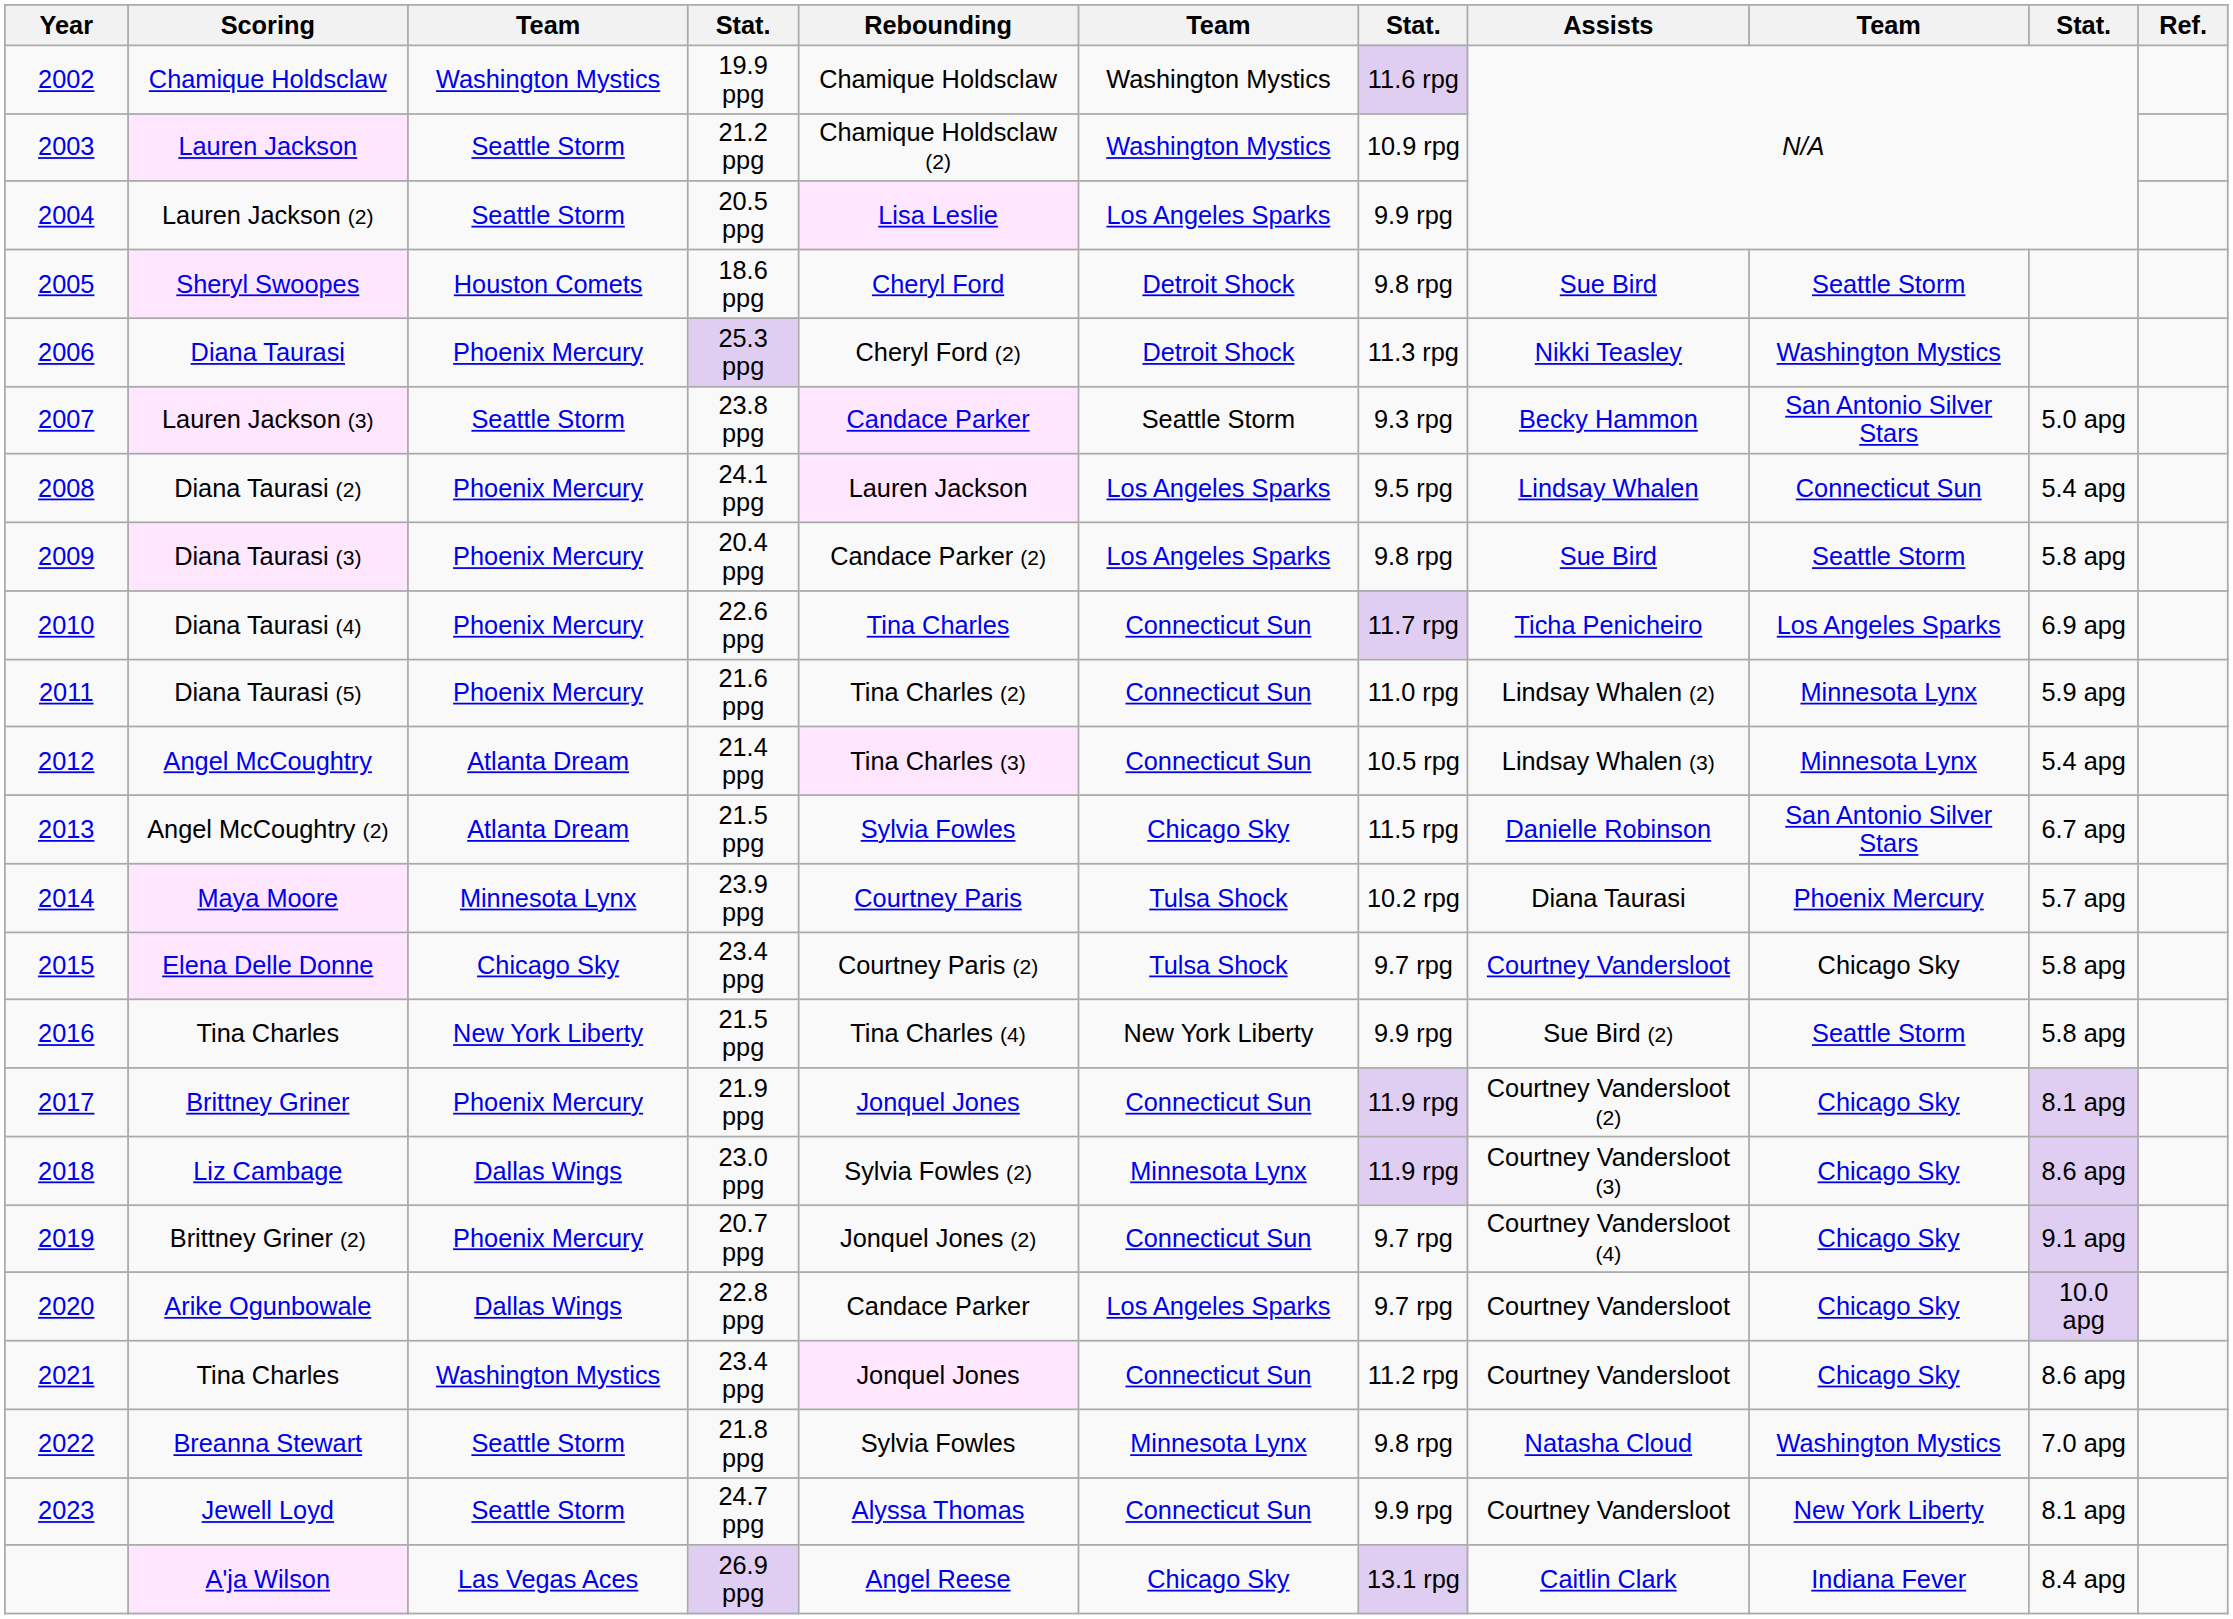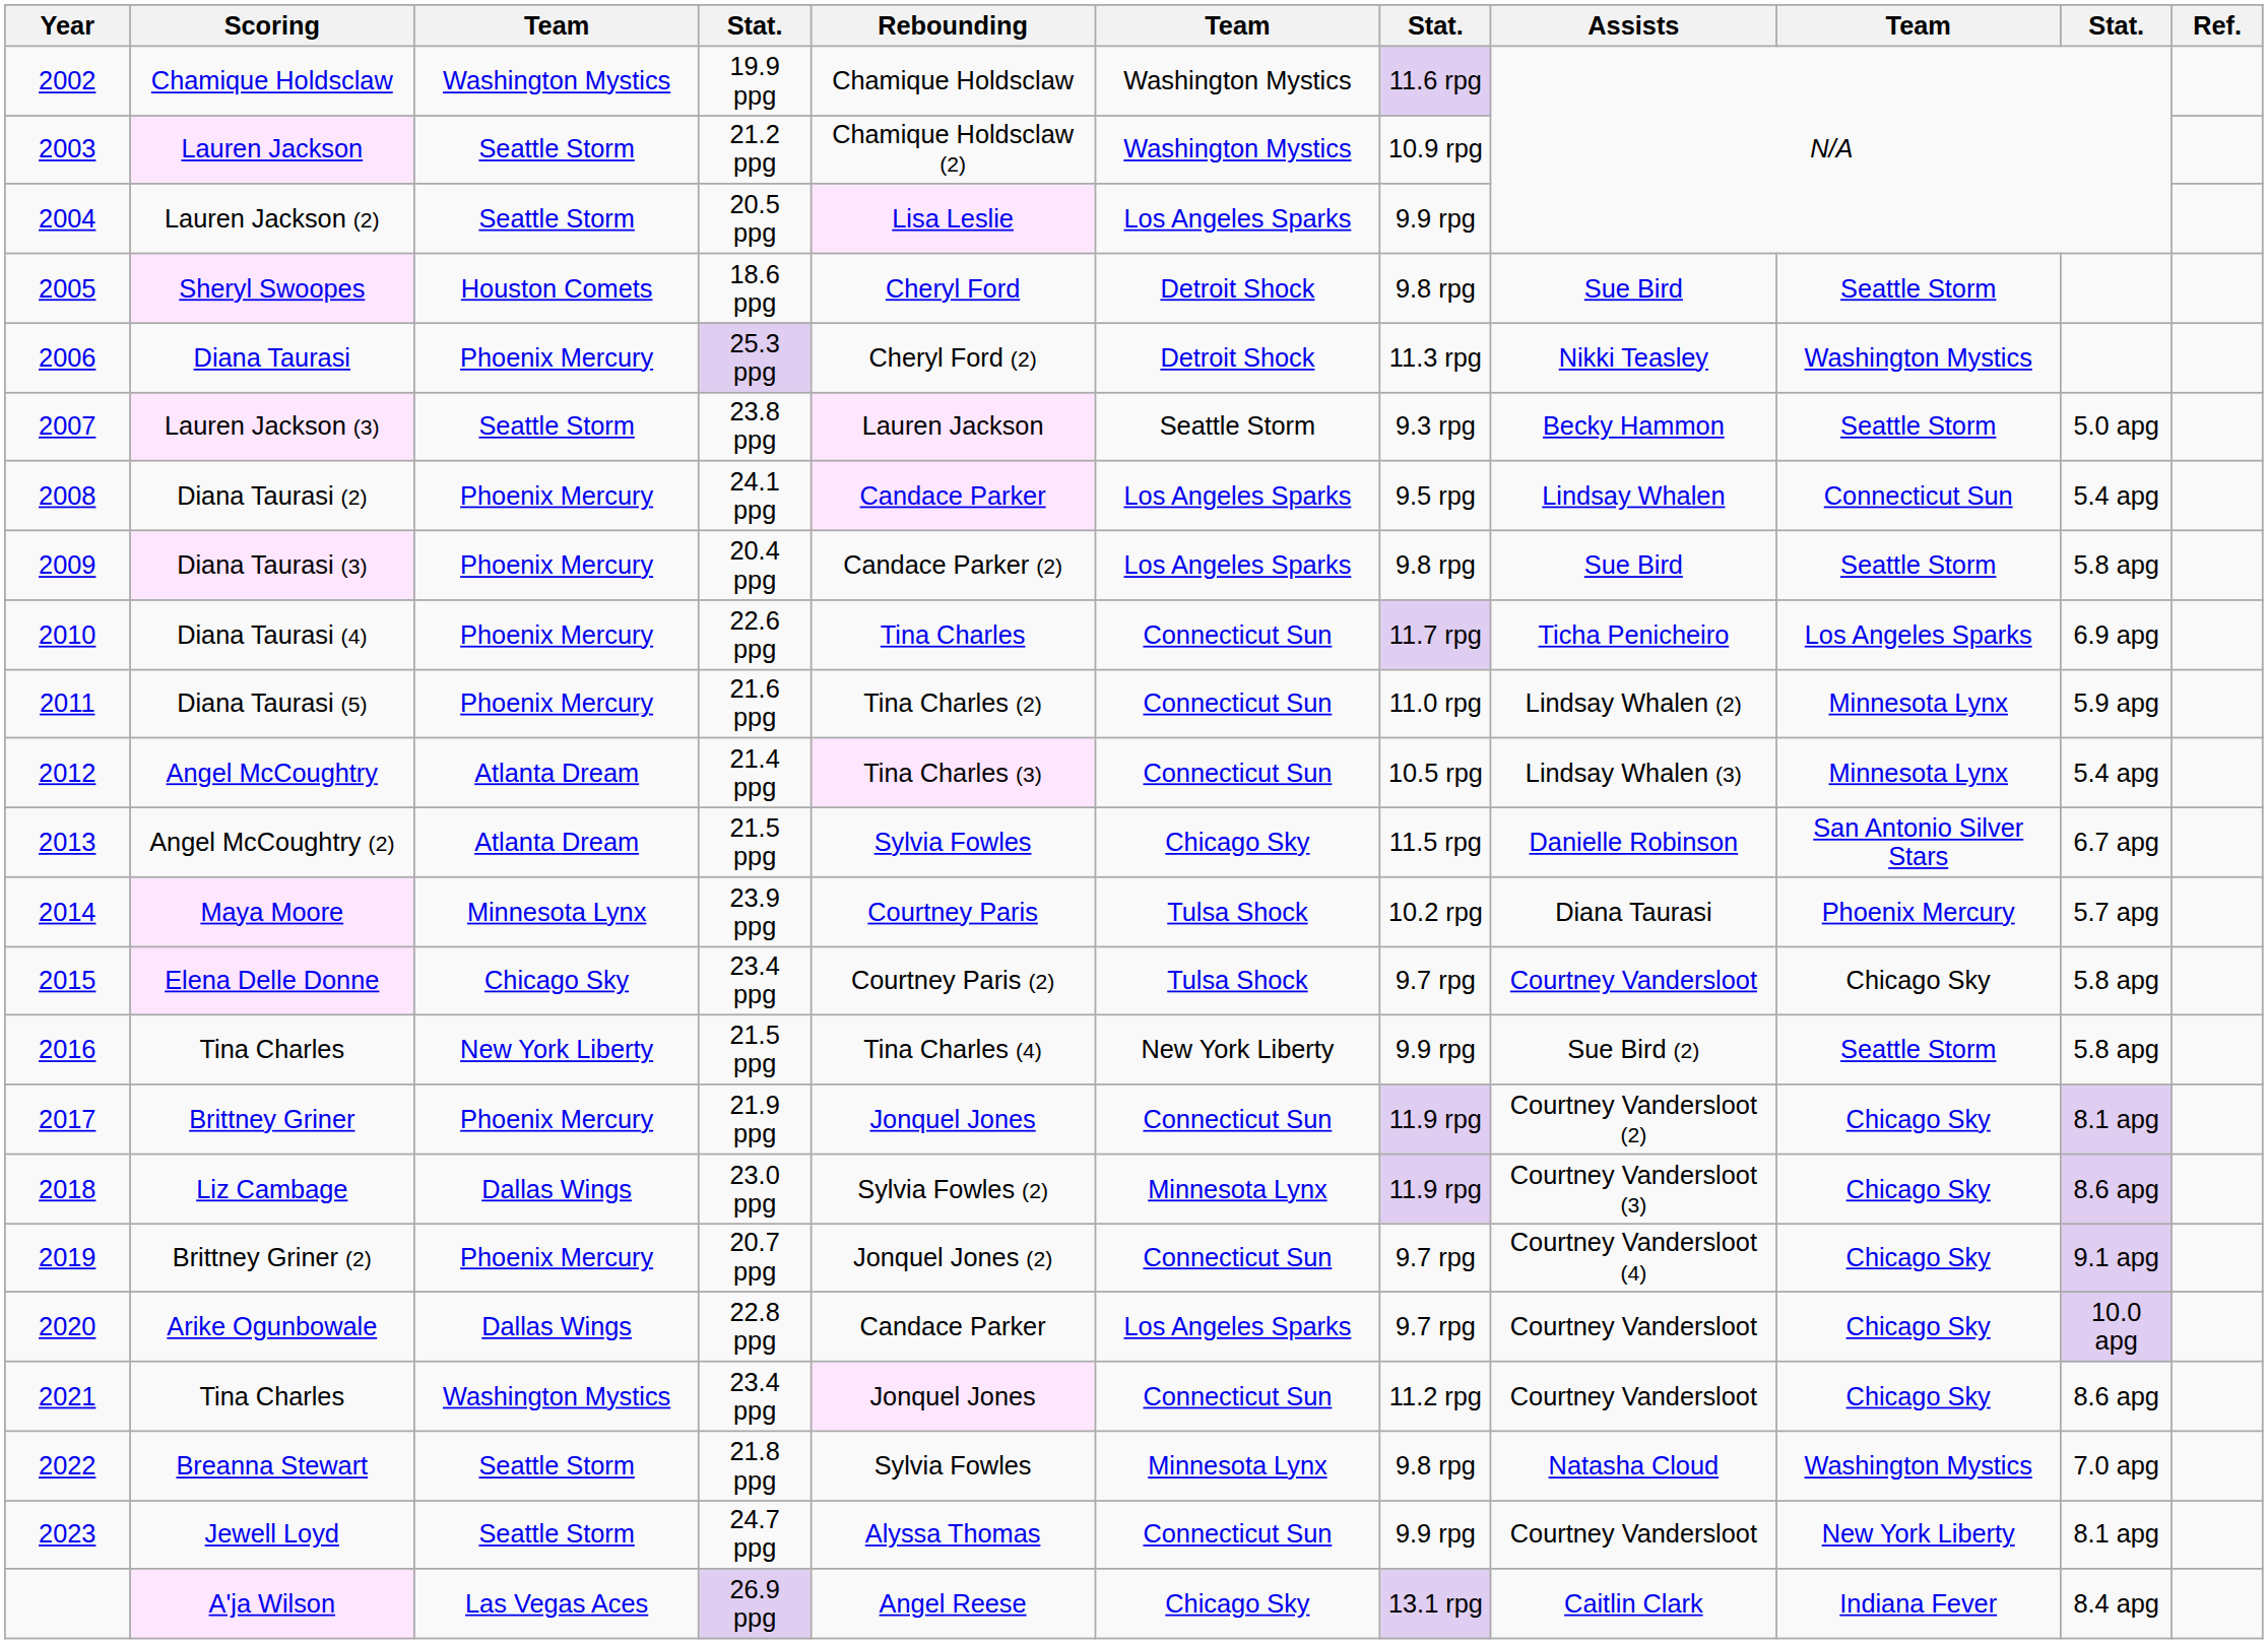Lauren Jackson (3) | Rebounding: Candace Parker -> Lauren Jackson
Lauren Jackson (3) | column 9: San Antonio Silver Stars -> Seattle Storm
Diana Taurasi (2) | Rebounding: Lauren Jackson -> Candace Parker
